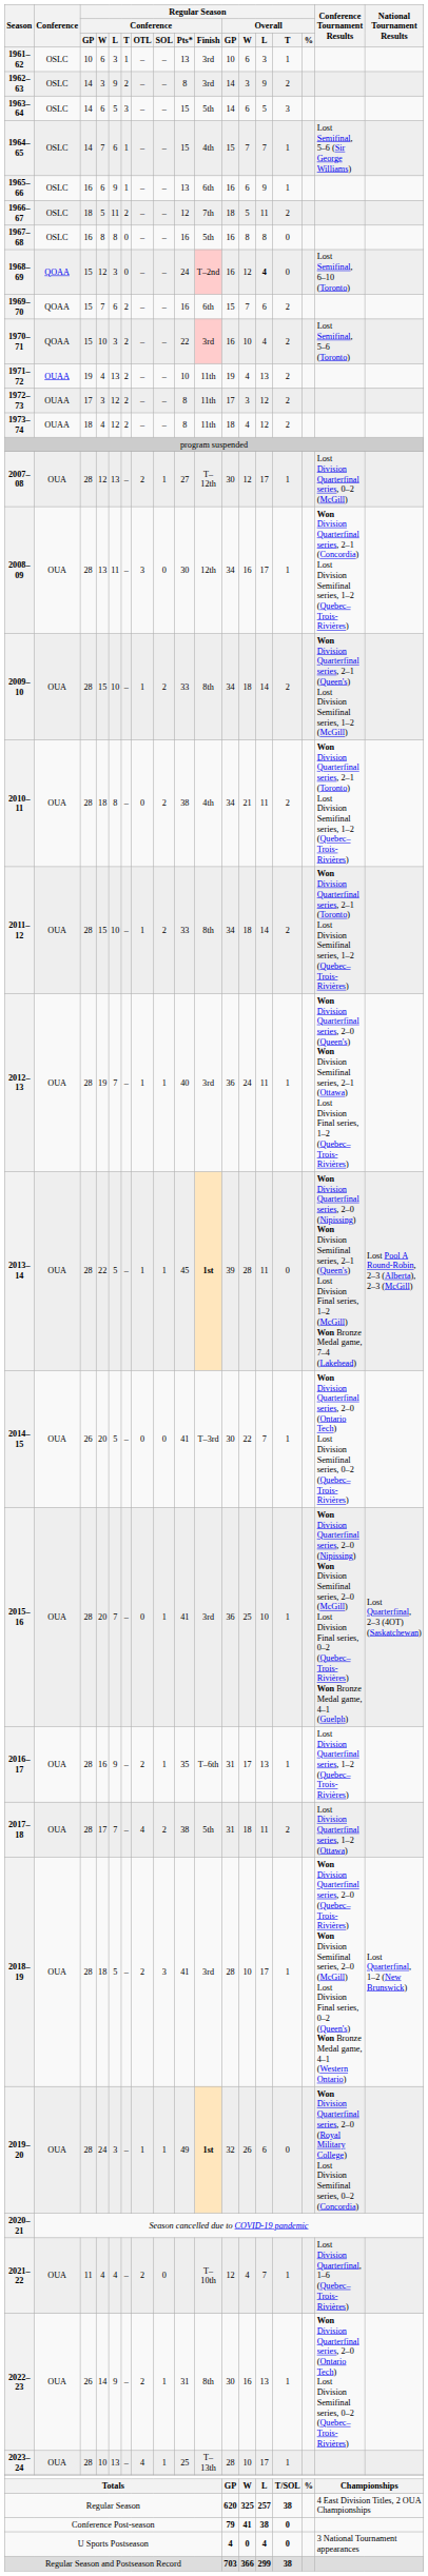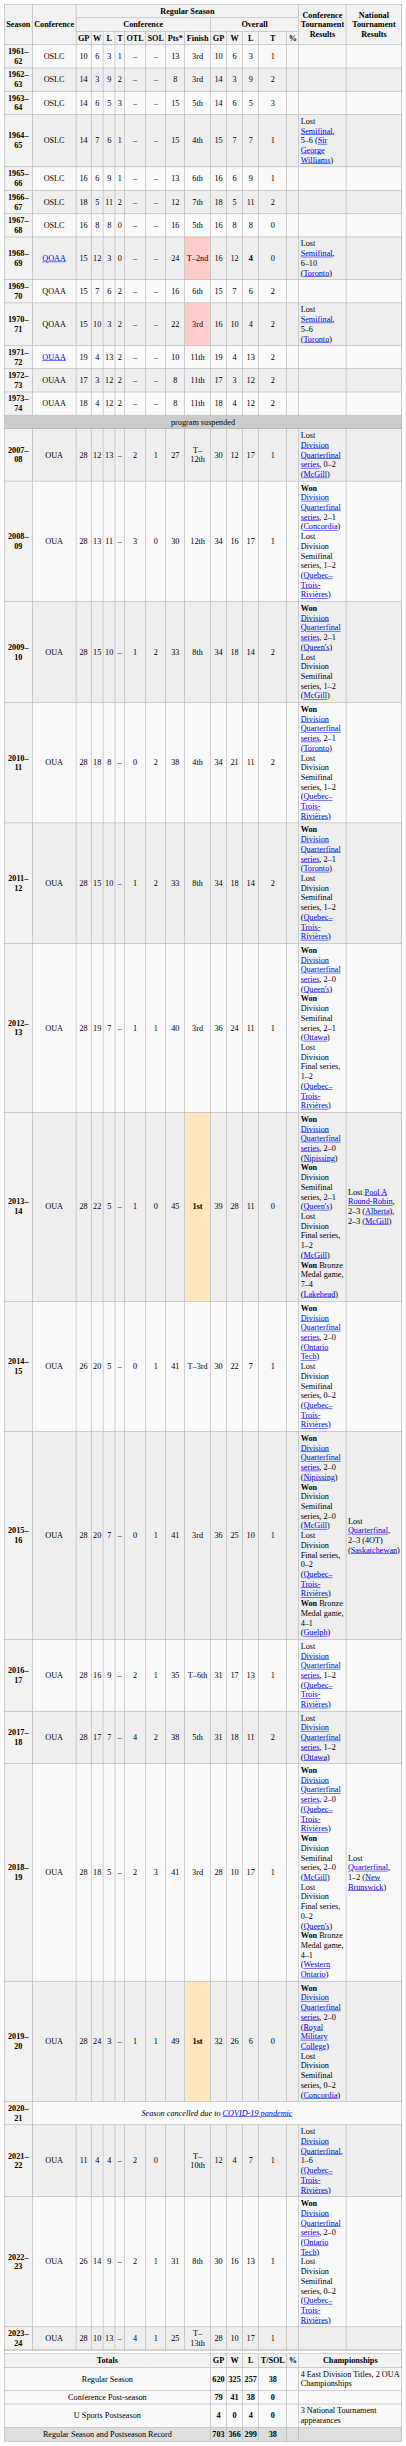2013–14 | Regular Season / Conference / SOL: 1 -> 0
2014–15 | Regular Season / Conference / SOL: 0 -> 1
